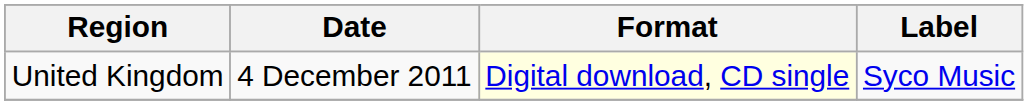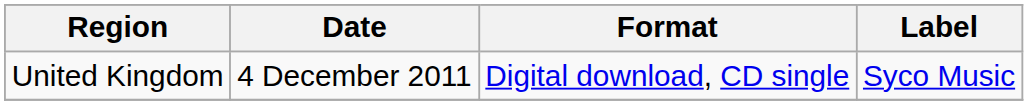United Kingdom | Format: lightyellow background -> no background
